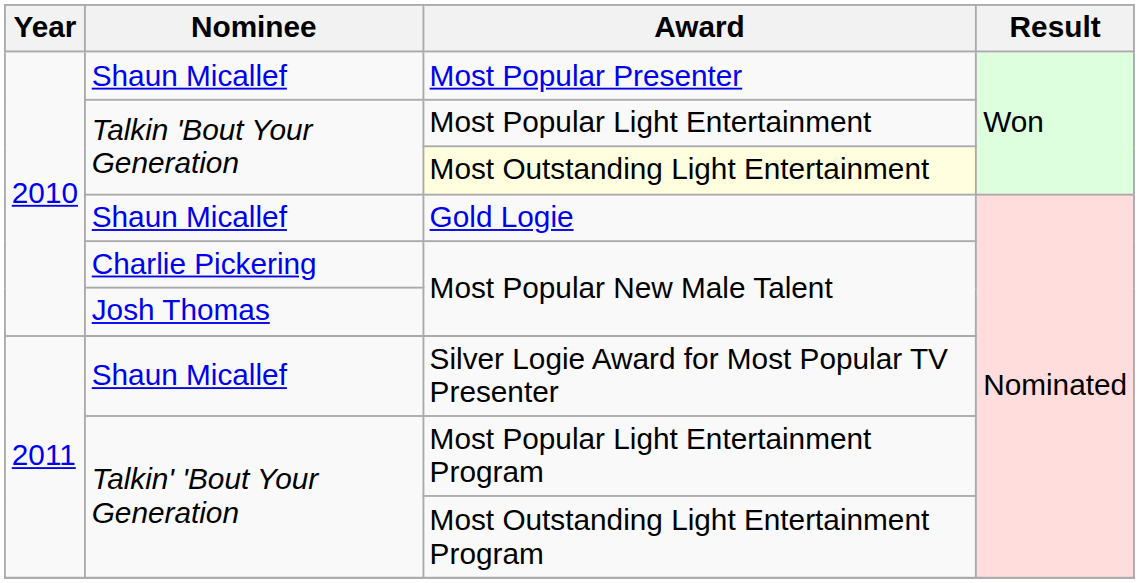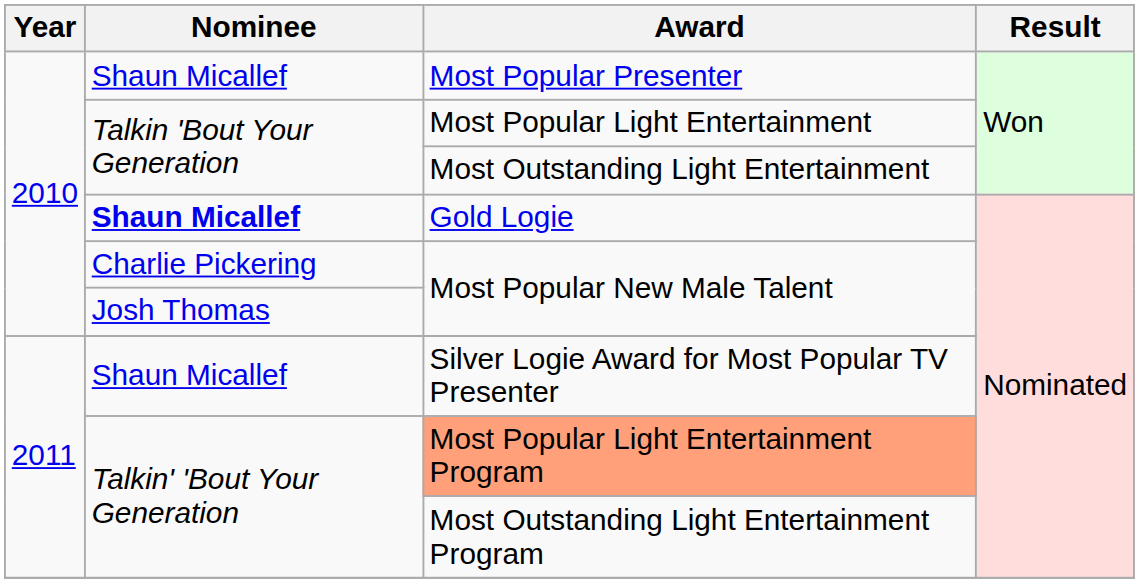Most Outstanding Light Entertainment | Award: lightyellow background -> no background
Gold Logie | Nominee: normal -> bold
Most Popular Light Entertainment Program | Award: no background -> lightsalmon background
